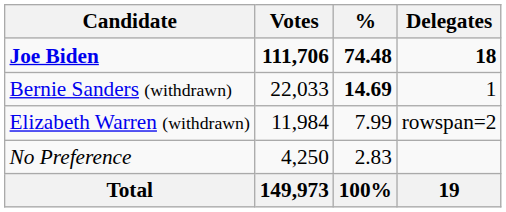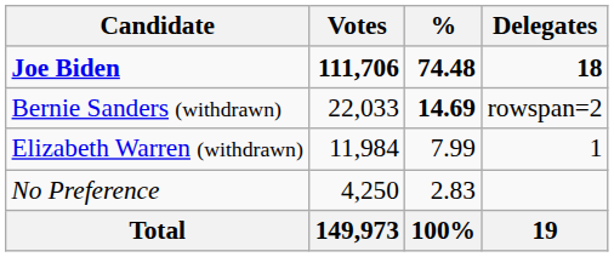Bernie Sanders (withdrawn) | Delegates: 1 -> rowspan=2
Elizabeth Warren (withdrawn) | Delegates: rowspan=2 -> 1
